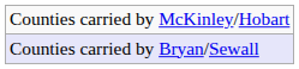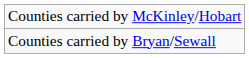row 2 | column 1: lavender background -> no background
